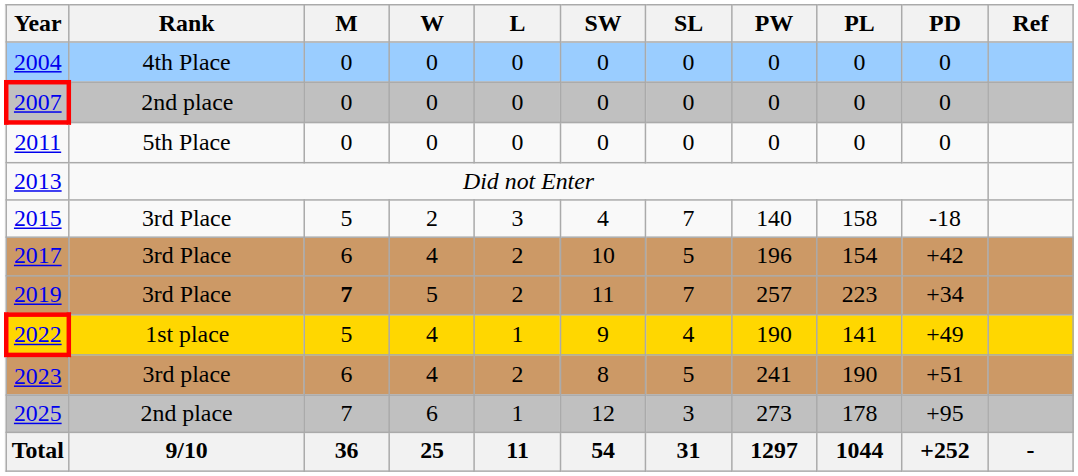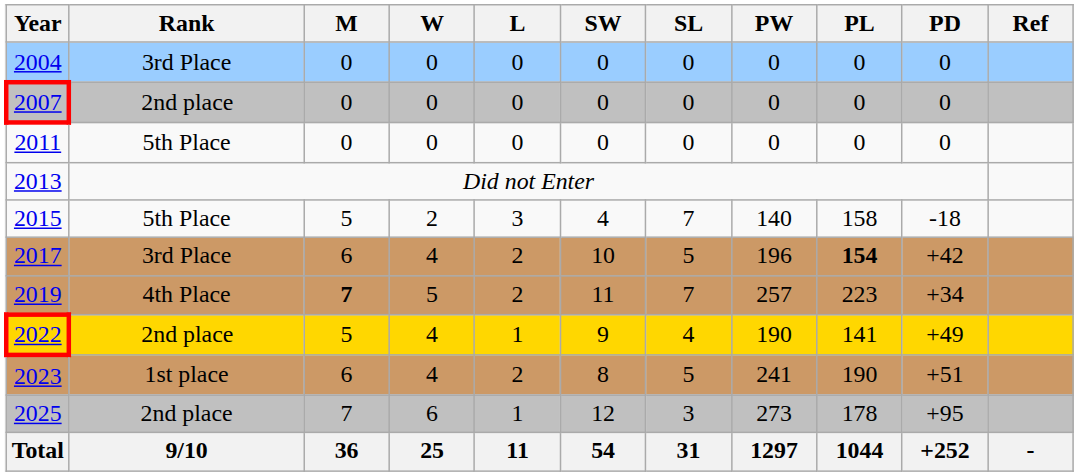2004 | Rank: 4th Place -> 3rd Place
2015 | Rank: 3rd Place -> 5th Place
2017 | PL: normal -> bold
2019 | Rank: 3rd Place -> 4th Place
2022 | Rank: 1st place -> 2nd place
2023 | Rank: 3rd place -> 1st place
